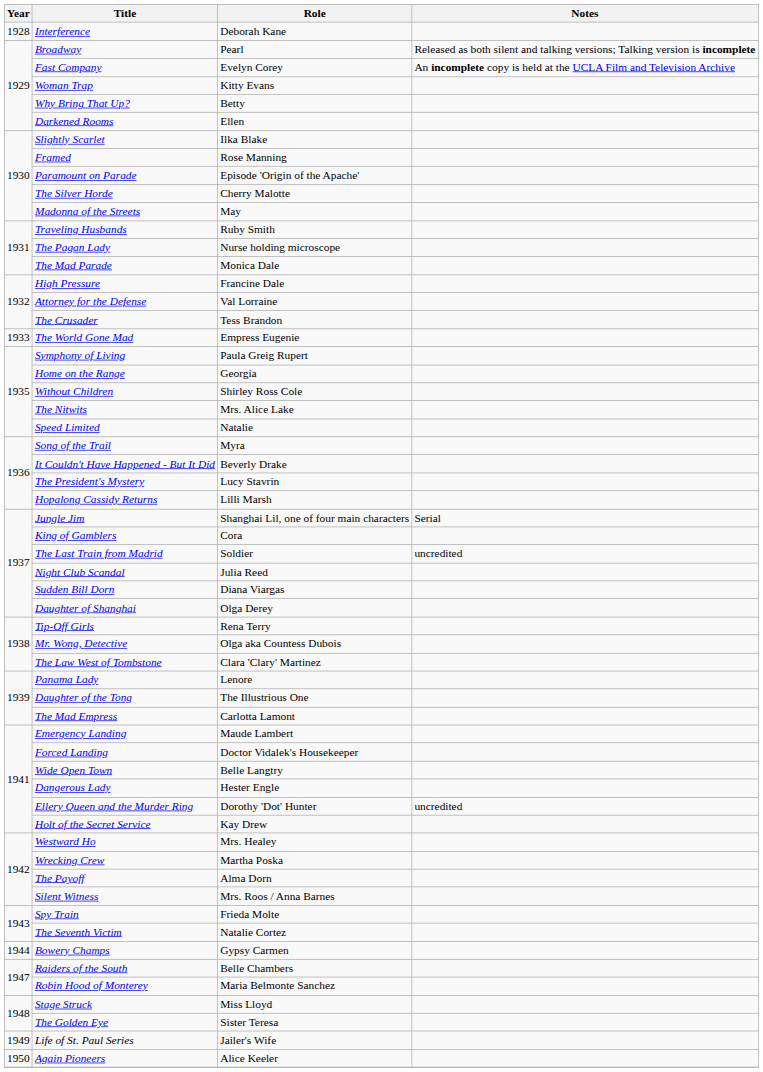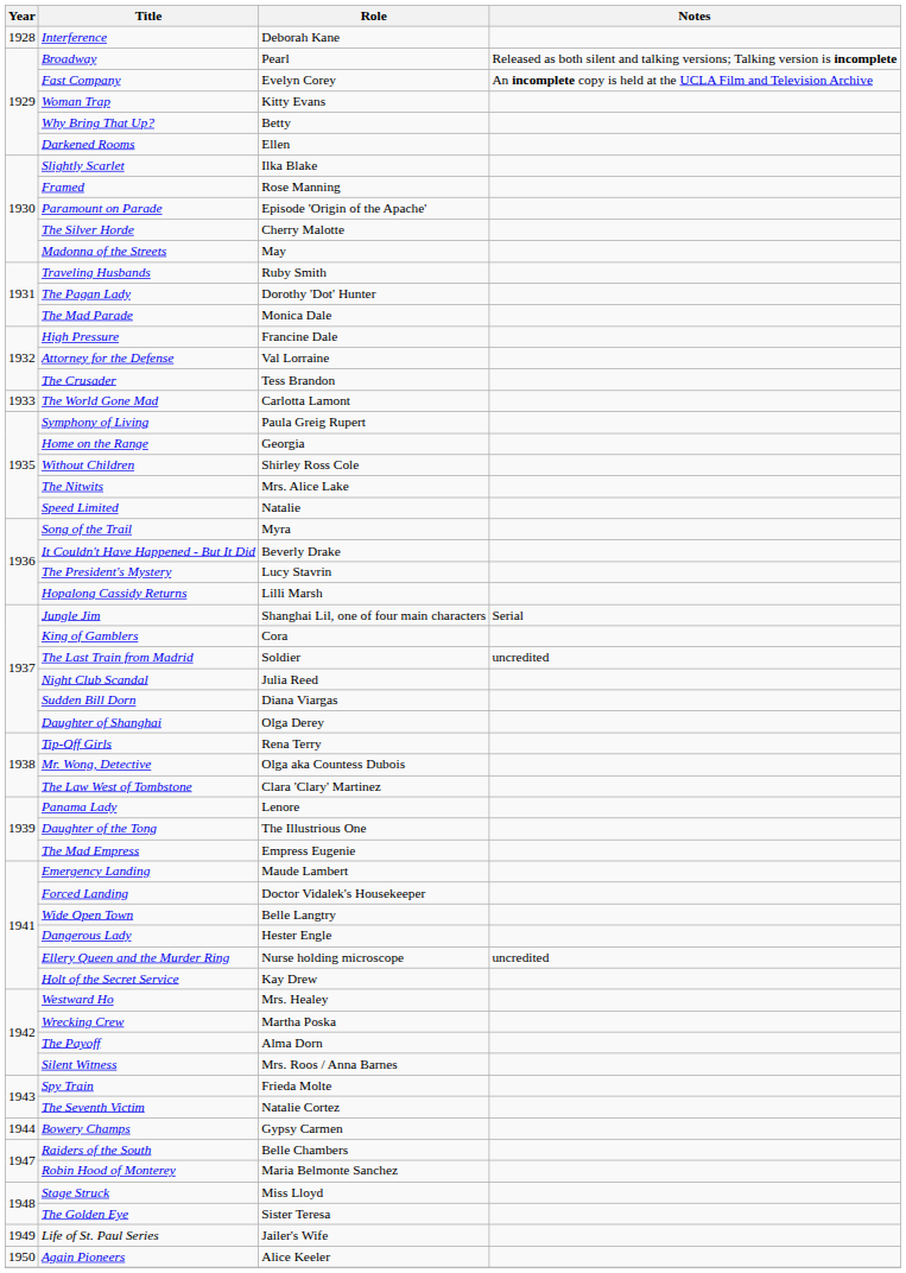The Pagan Lady | Role: Nurse holding microscope -> Dorothy 'Dot' Hunter
The World Gone Mad | Role: Empress Eugenie -> Carlotta Lamont
The Mad Empress | Role: Carlotta Lamont -> Empress Eugenie
Ellery Queen and the Murder Ring | Role: Dorothy 'Dot' Hunter -> Nurse holding microscope
